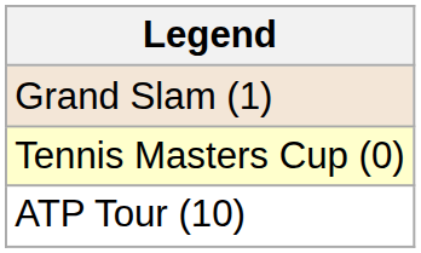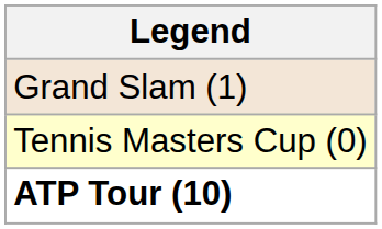row 4 | column 1: normal -> bold
